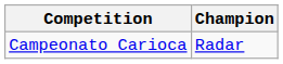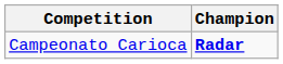Campeonato Carioca | Champion: normal -> bold
